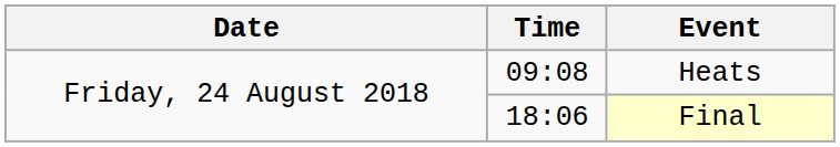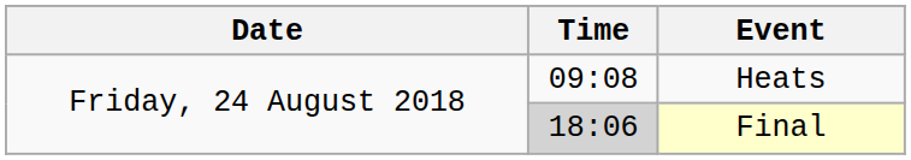Final | Time: no background -> lightgrey background
